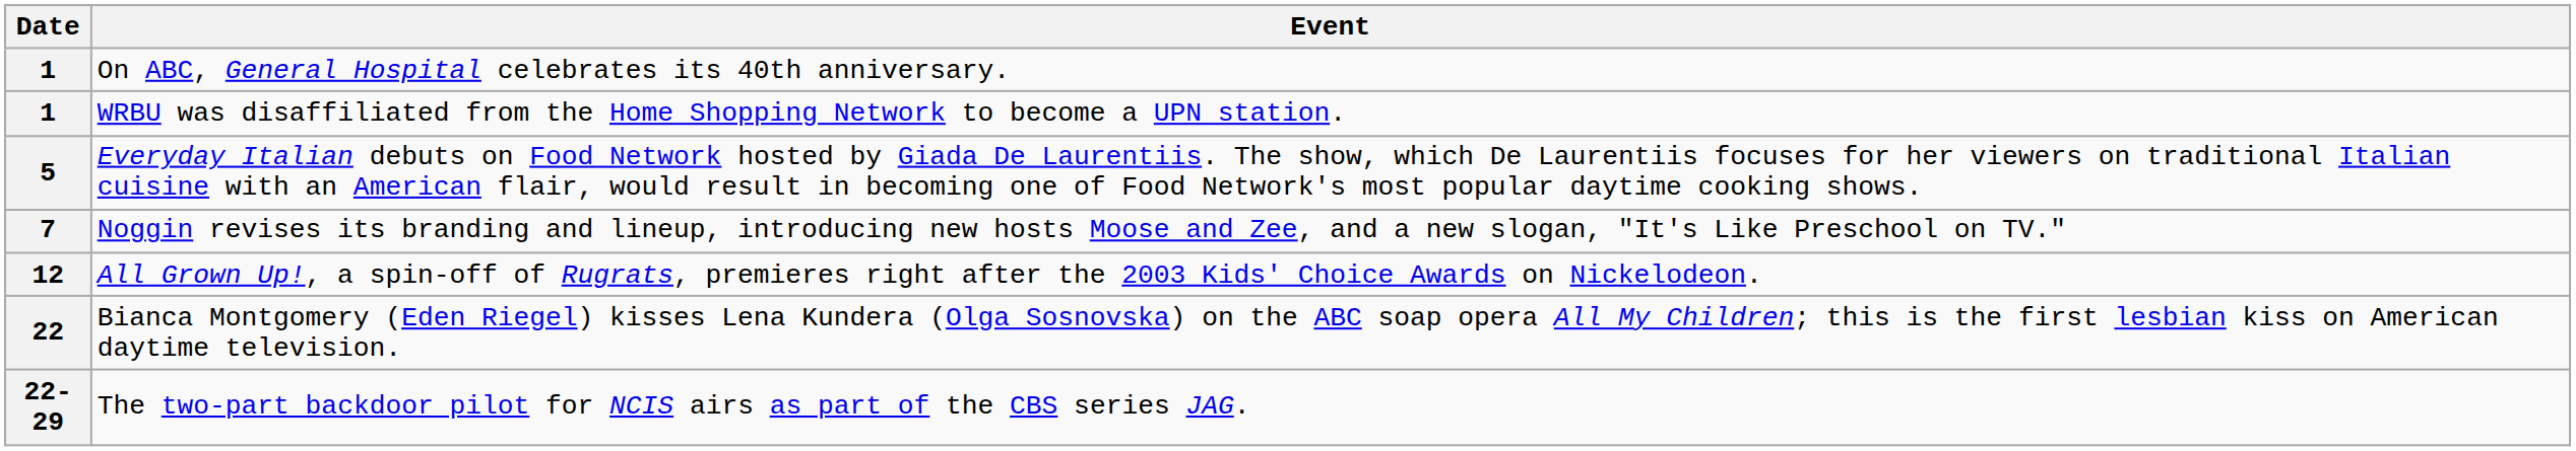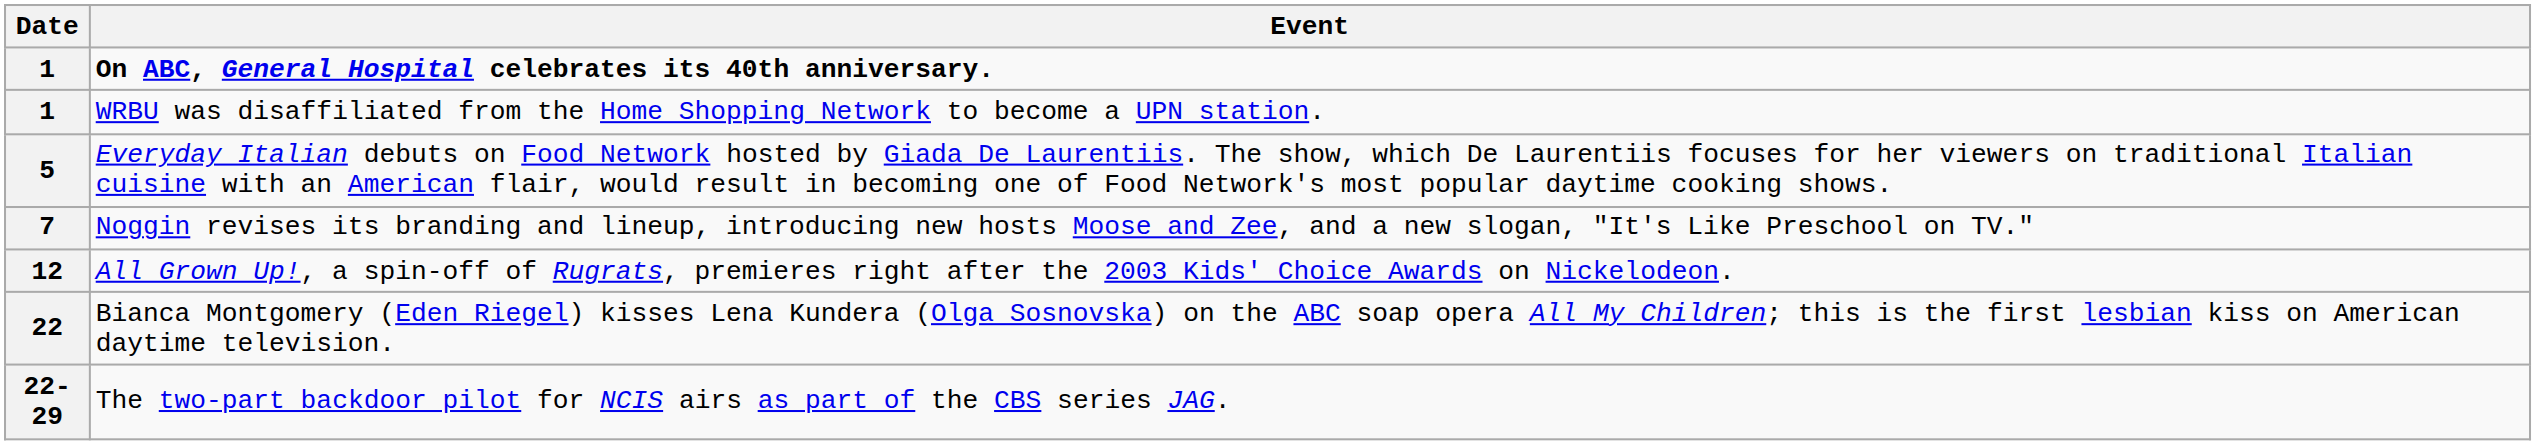On ABC, General Hospital celebrates its 40th anniversary. | Event: normal -> bold
